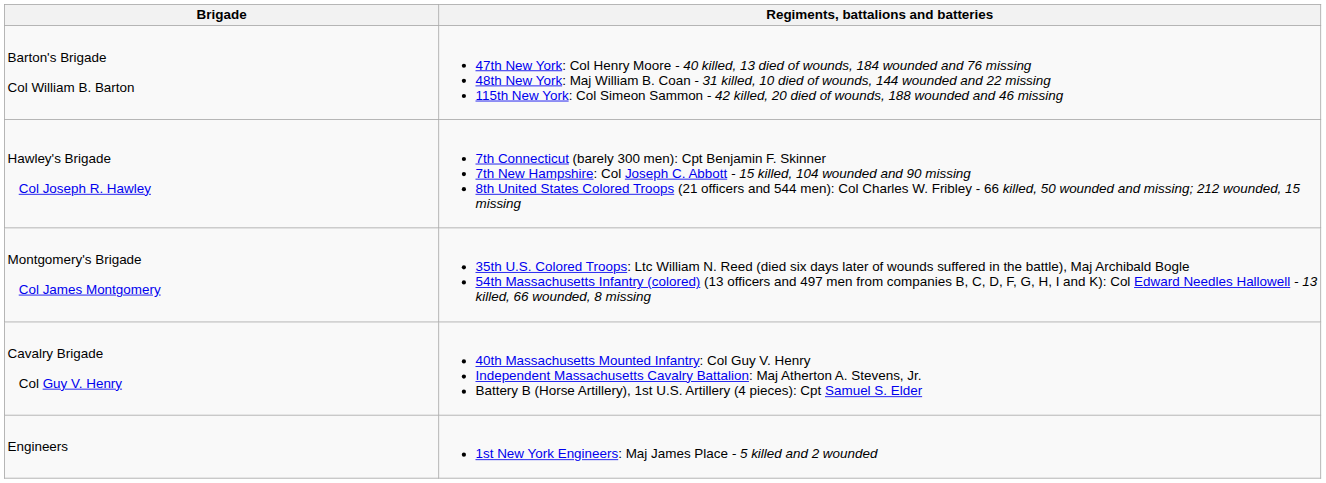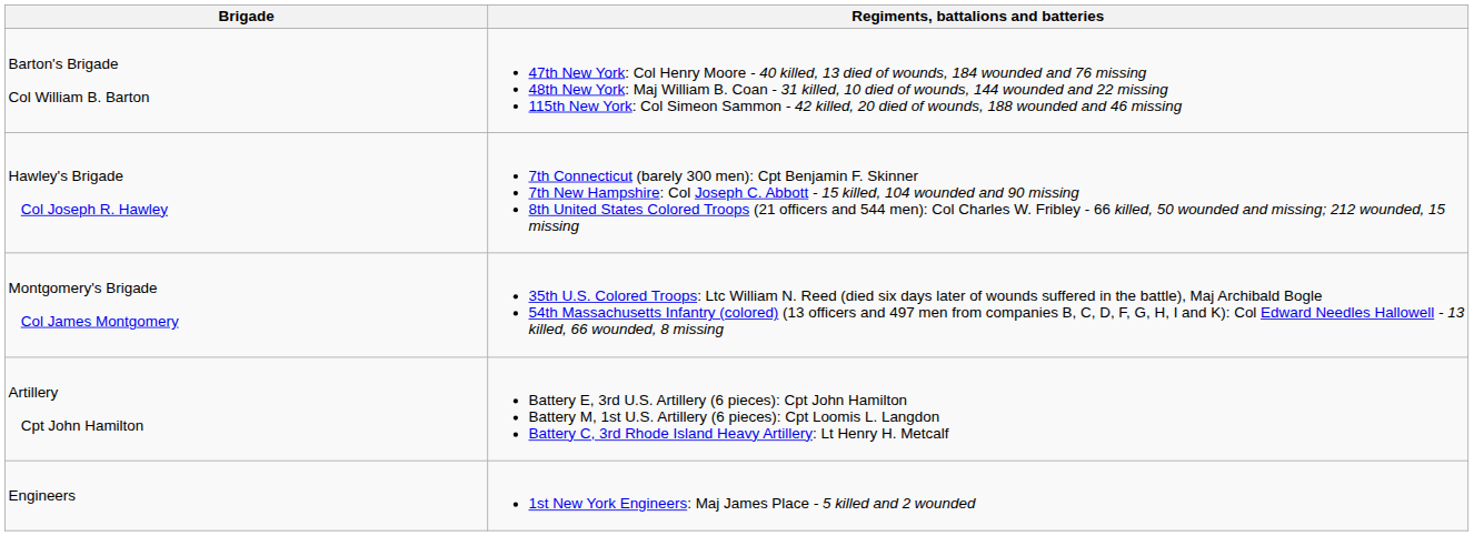- row: Cavalry Brigade Col Guy V. Henry | 40th Massachusetts Mounted Infantry: Col Guy V. Henry Independent Massachusetts Cavalry Battalion: Maj Atherton A. Stevens, Jr. Battery B (Horse Artillery), 1st U.S. Artillery (4 pieces): Cpt Samuel S. Elder
+ row: Artillery Cpt John Hamilton | Battery E, 3rd U.S. Artillery (6 pieces): Cpt John Hamilton Battery M, 1st U.S. Artillery (6 pieces): Cpt Loomis L. Langdon Battery C, 3rd Rhode Island Heavy Artillery: Lt Henry H. Metcalf
